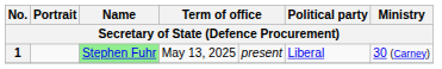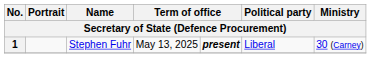1 | Name: lightgreen background -> no background
1 | column 5: normal -> bold
